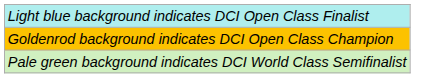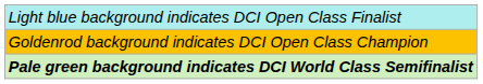row 3 | column 1: normal -> bold
